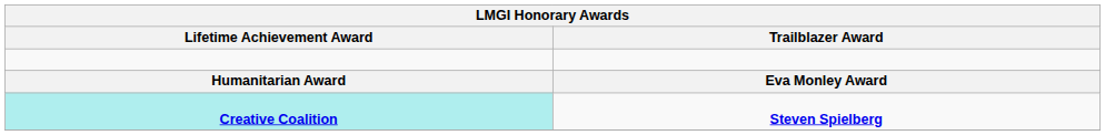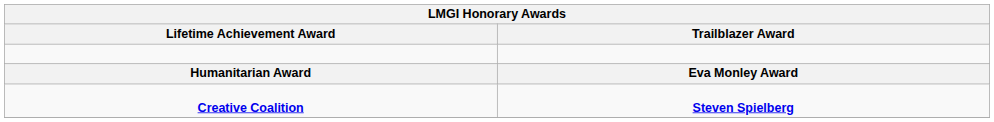row 5 | Lifetime Achievement Award: paleturquoise background -> no background
